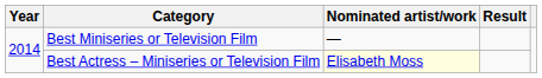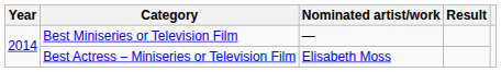Best Actress – Miniseries or Television Film | Nominated artist/work: lightyellow background -> no background
